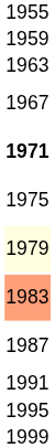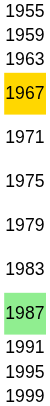1967 | column 1: no background -> gold background
1971 | column 1: bold -> normal
1979 | column 1: lightyellow background -> no background
1983 | column 1: lightsalmon background -> no background
1987 | column 1: no background -> lightgreen background
